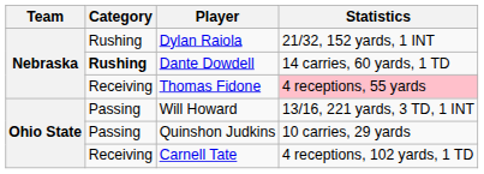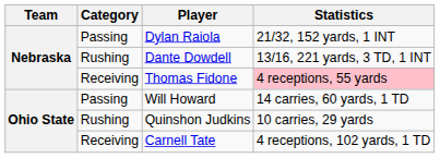Dylan Raiola | Category: Rushing -> Passing
Dante Dowdell | Category: bold -> normal
Dante Dowdell | Statistics: 14 carries, 60 yards, 1 TD -> 13/16, 221 yards, 3 TD, 1 INT
Will Howard | Statistics: 13/16, 221 yards, 3 TD, 1 INT -> 14 carries, 60 yards, 1 TD
Quinshon Judkins | Category: Passing -> Rushing
